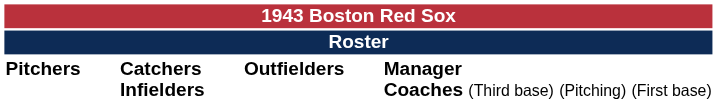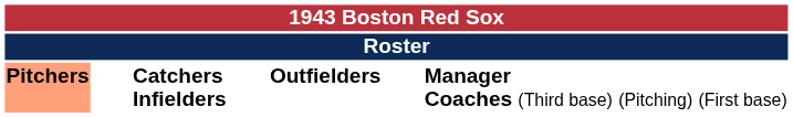Pitchers | column 1: no background -> lightsalmon background
